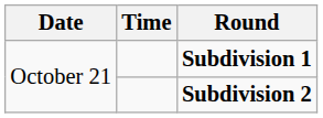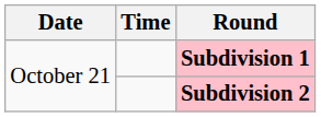Subdivision 1 | Round: no background -> pink background
Subdivision 2 | Round: no background -> pink background
